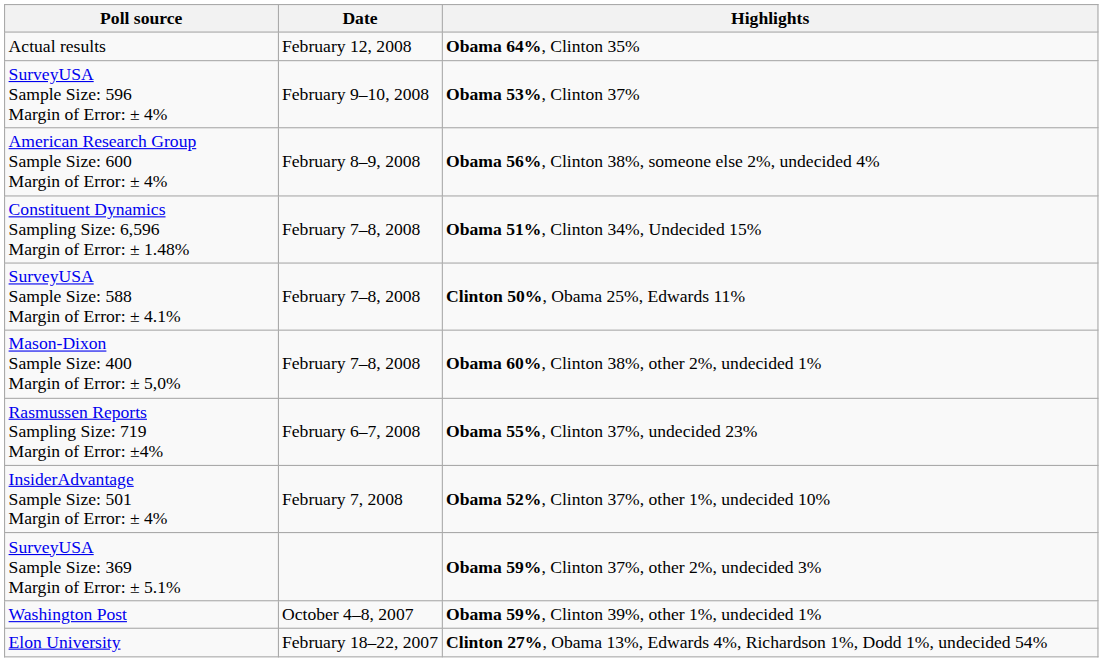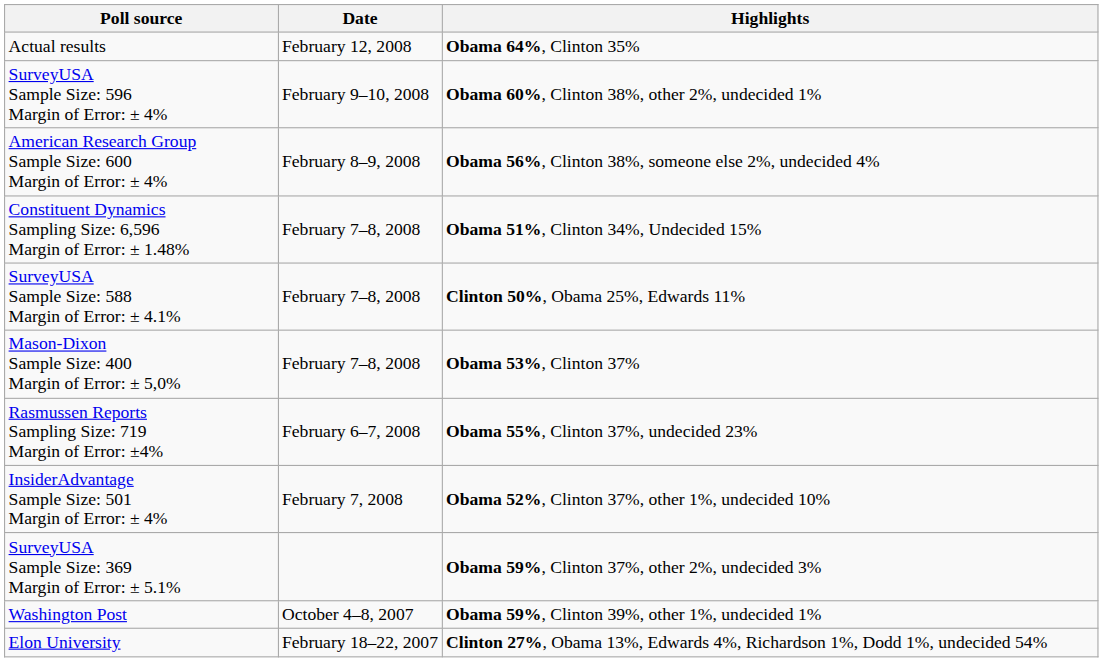SurveyUSA Sample Size: 596 Margin of Error: ± 4% | Highlights: Obama 53%, Clinton 37% -> Obama 60%, Clinton 38%, other 2%, undecided 1%
Mason-Dixon Sample Size: 400 Margin of Error: ± 5,0% | Highlights: Obama 60%, Clinton 38%, other 2%, undecided 1% -> Obama 53%, Clinton 37%
